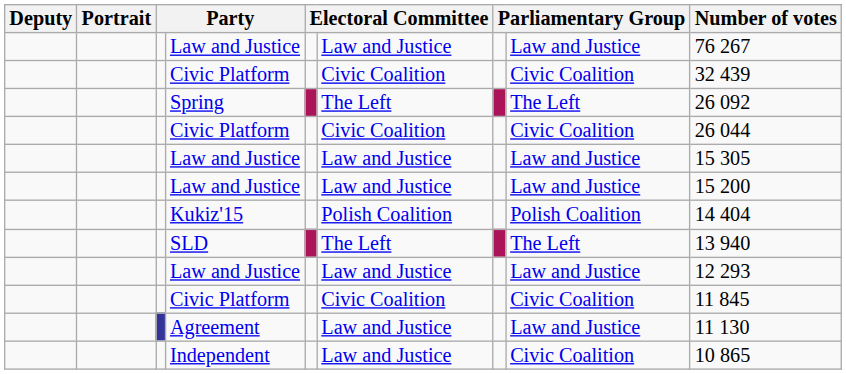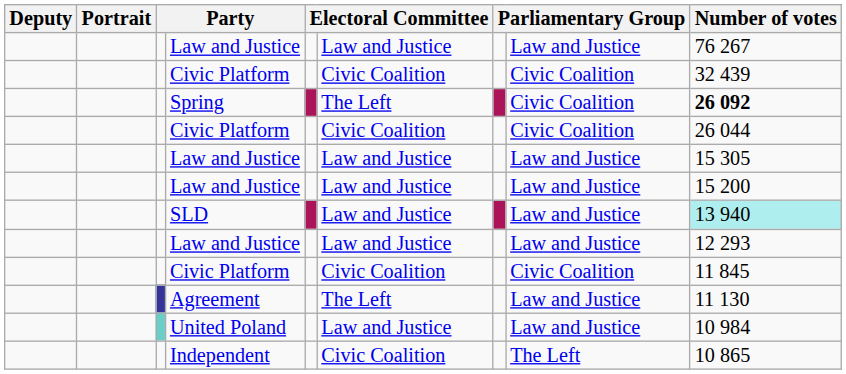Spring | column 8: The Left -> Civic Coalition
Spring | Number of votes: normal -> bold
- row: Kukiz'15 | Polish Coalition | Polish Coalition | 14 404
SLD | column 6: The Left -> Law and Justice
SLD | column 8: The Left -> Law and Justice
SLD | Number of votes: no background -> paleturquoise background
Agreement | column 6: Law and Justice -> The Left
+ row: United Poland | Law and Justice | Law and Justice | 10 984
Independent | column 6: Law and Justice -> Civic Coalition
Independent | column 8: Civic Coalition -> The Left
